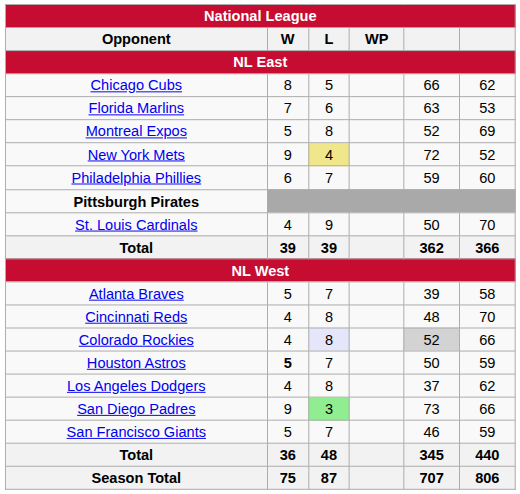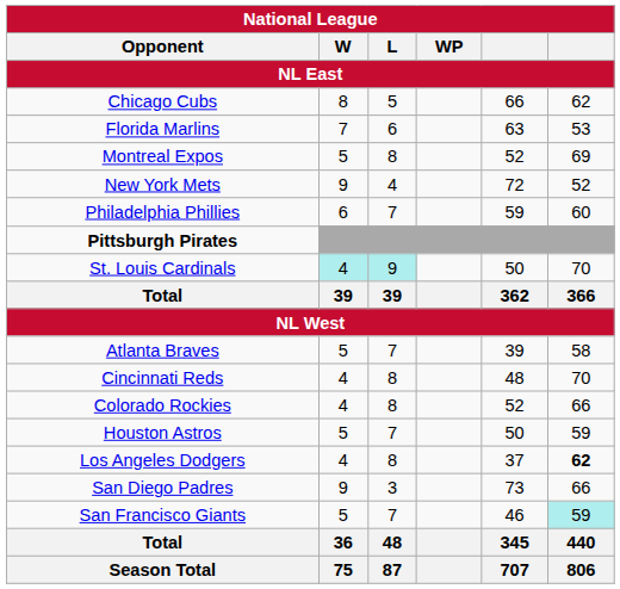New York Mets | L: khaki background -> no background
St. Louis Cardinals | W: no background -> paleturquoise background
St. Louis Cardinals | L: no background -> paleturquoise background
Colorado Rockies | L: lavender background -> no background
Colorado Rockies | column 5: lightgrey background -> no background
Houston Astros | W: bold -> normal
Los Angeles Dodgers | column 6: normal -> bold
San Diego Padres | L: lightgreen background -> no background
San Francisco Giants | column 6: no background -> paleturquoise background
